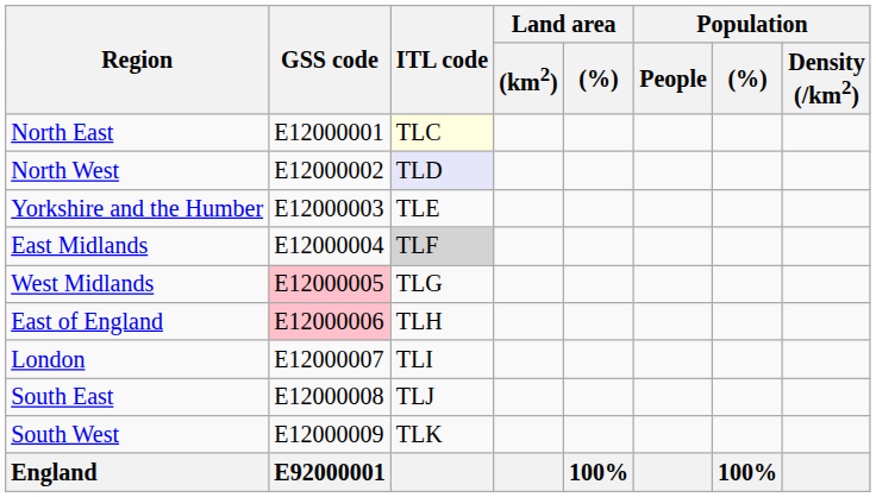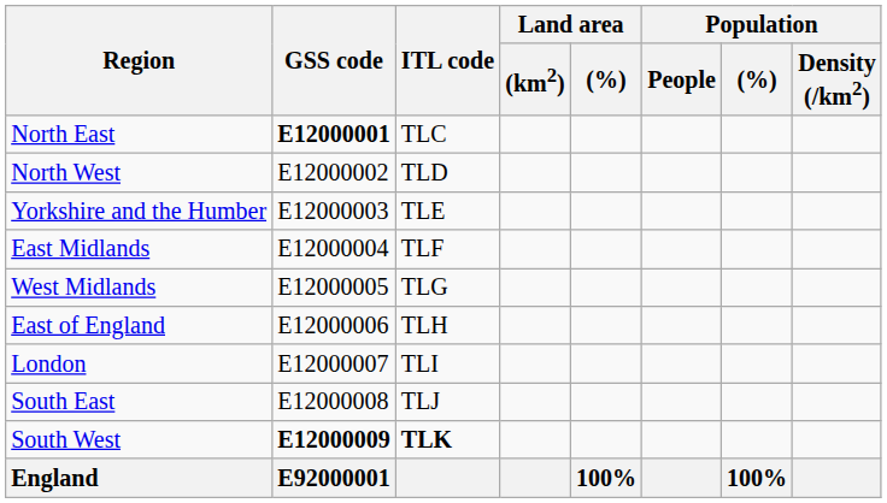North East | GSS code: normal -> bold
North East | ITL code: lightyellow background -> no background
North West | ITL code: lavender background -> no background
East Midlands | ITL code: lightgrey background -> no background
West Midlands | GSS code: pink background -> no background
East of England | GSS code: pink background -> no background
South West | GSS code: normal -> bold
South West | ITL code: normal -> bold
